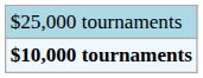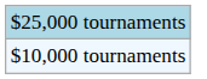row 2 | column 1: bold -> normal
